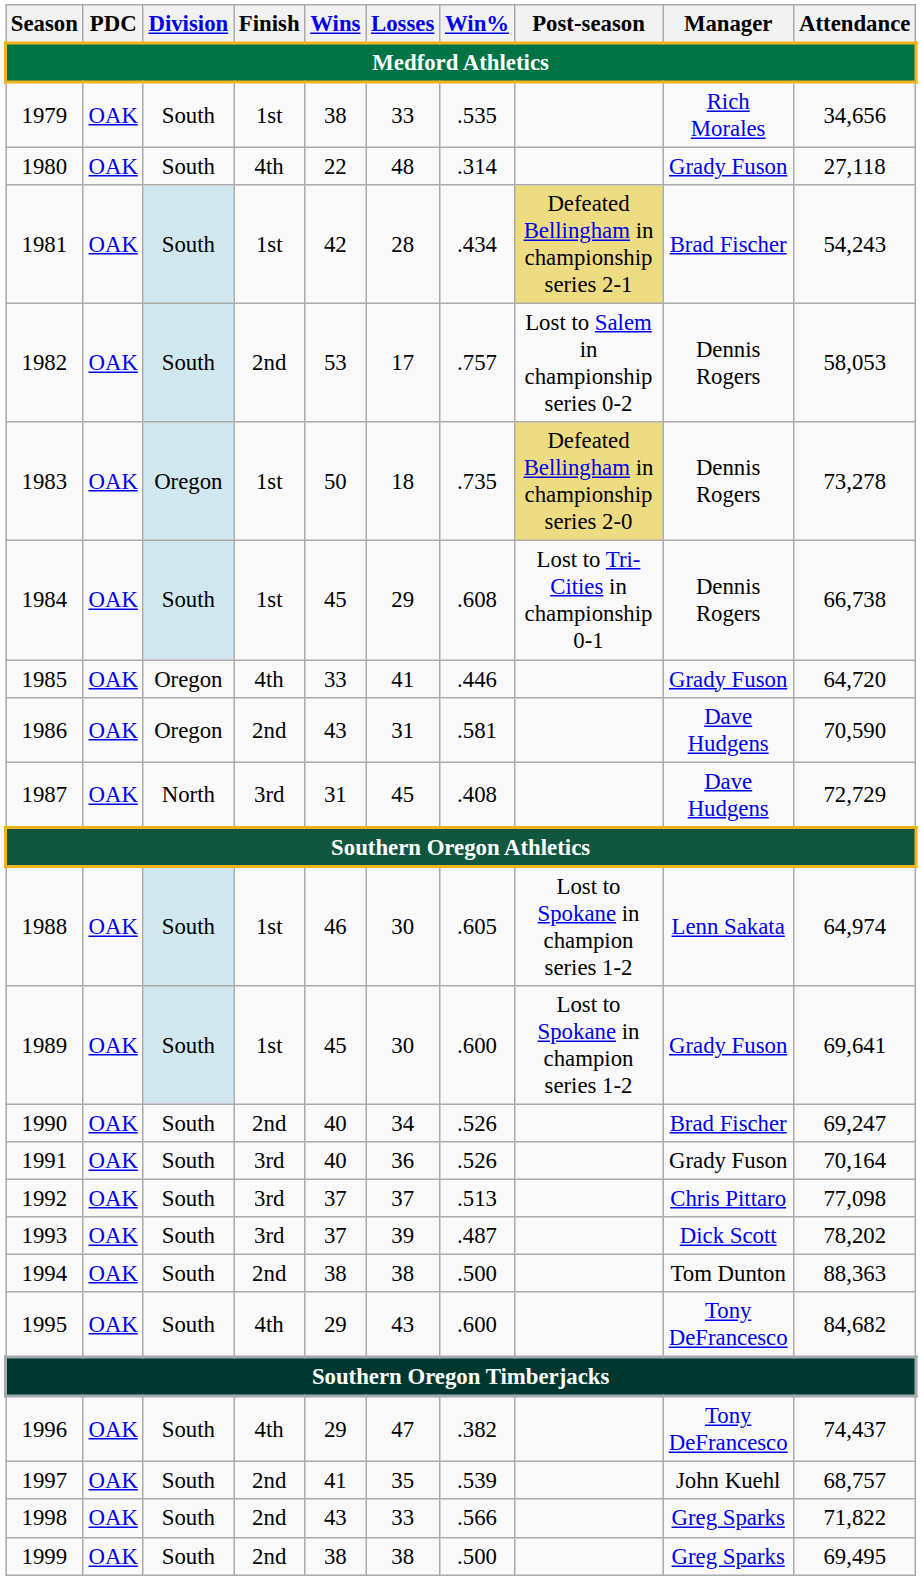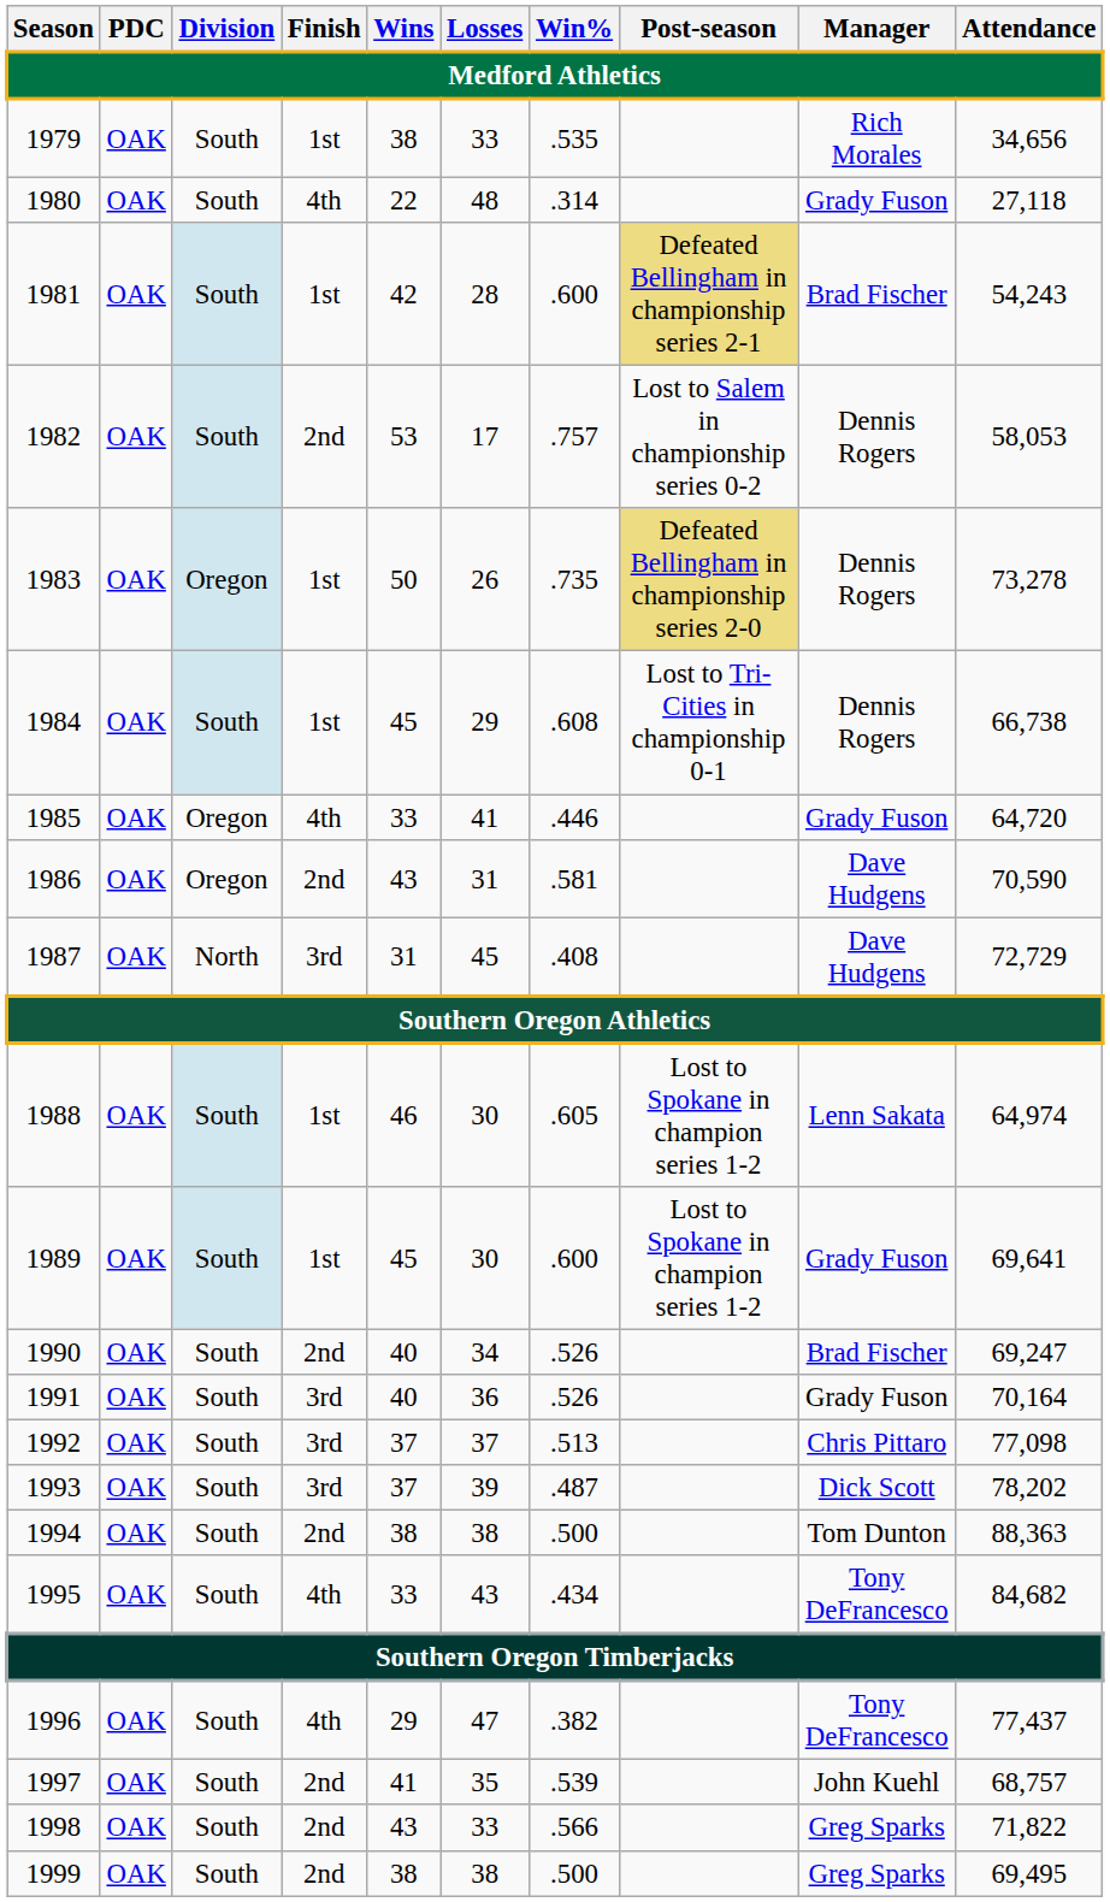1981 | Win%: .434 -> .600
1983 | Losses: 18 -> 26
1995 | Wins: 29 -> 33
1995 | Win%: .600 -> .434
1996 | Attendance: 74,437 -> 77,437
